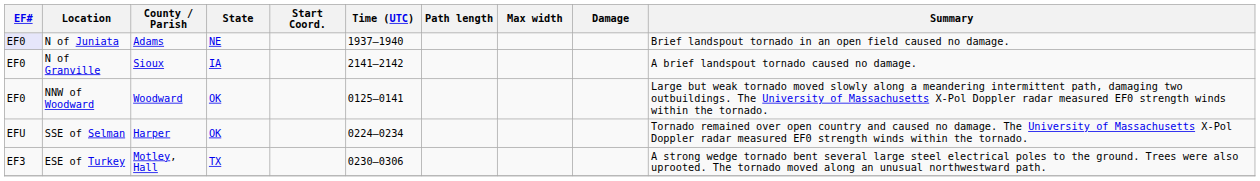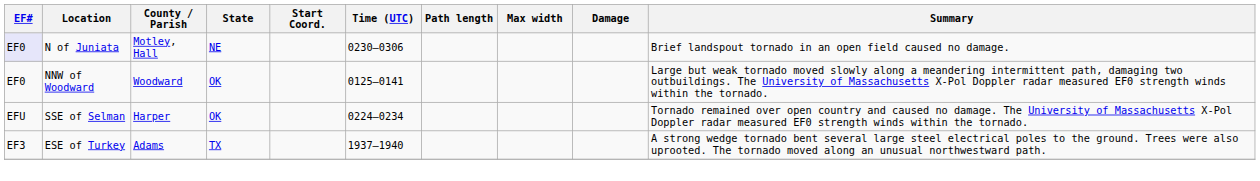N of Juniata | County / Parish: Adams -> Motley, Hall
N of Juniata | Time (UTC): 1937–1940 -> 0230–0306
- row: EF0 | N of Granville | Sioux | IA | 2141–2142 | A brief landspout tornado caused no damage.
ESE of Turkey | County / Parish: Motley, Hall -> Adams
ESE of Turkey | Time (UTC): 0230–0306 -> 1937–1940
